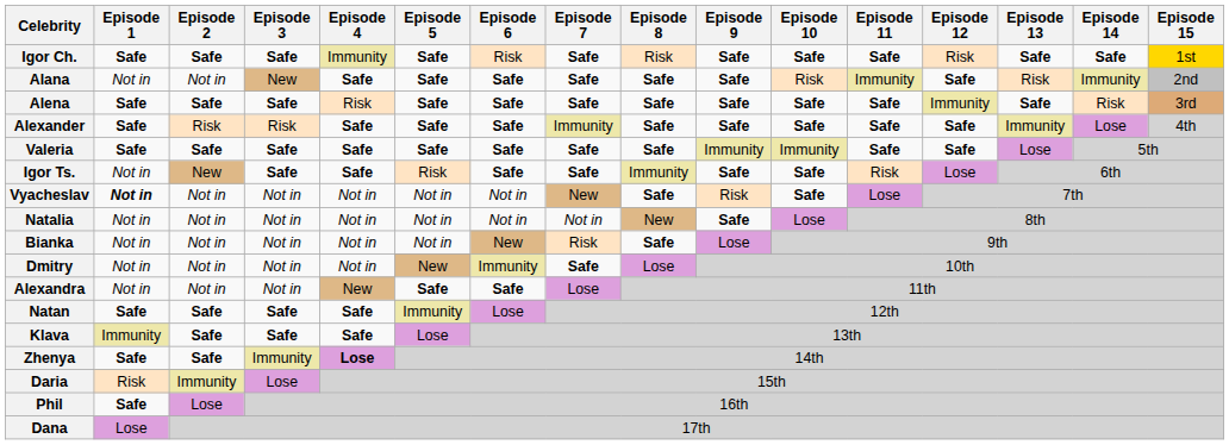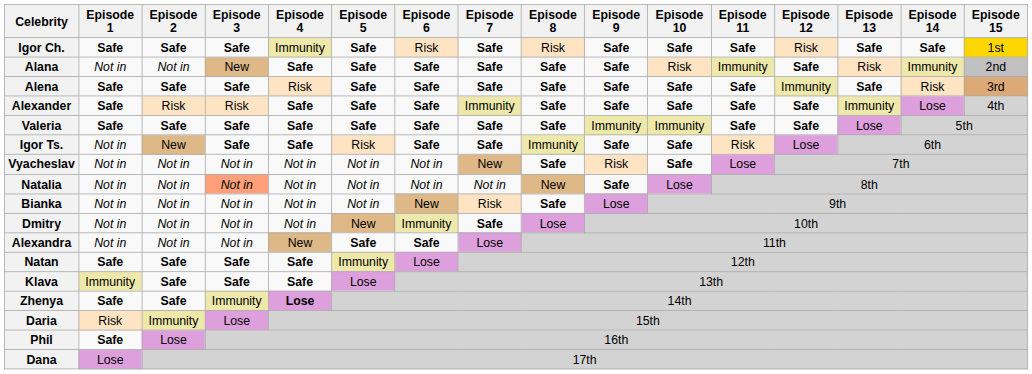Vyacheslav | Episode 1: bold -> normal
Natalia | Episode 3: no background -> lightsalmon background
